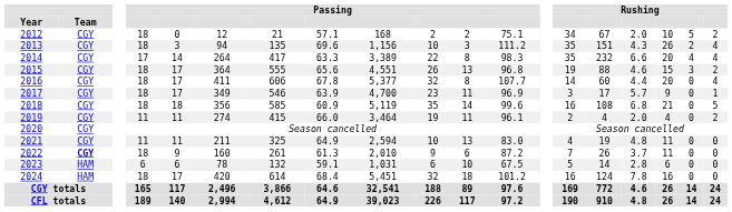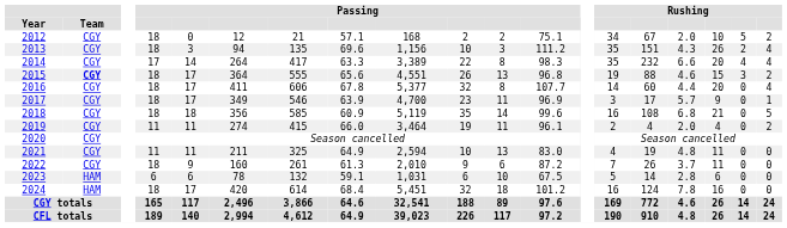2015 | Team: normal -> bold
2022 | Team: bold -> normal
